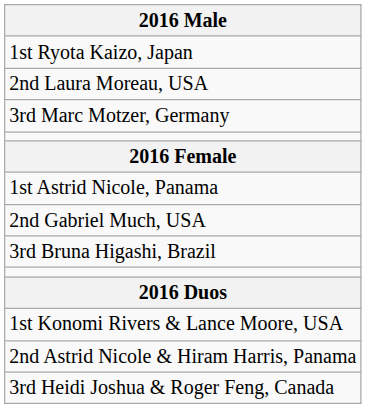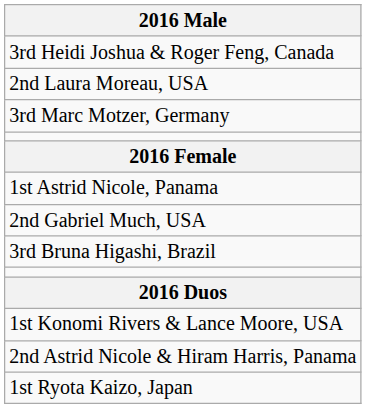row 2 | column 1: 1st Ryota Kaizo, Japan -> 3rd Heidi Joshua & Roger Feng, Canada
row 14 | column 1: 3rd Heidi Joshua & Roger Feng, Canada -> 1st Ryota Kaizo, Japan
